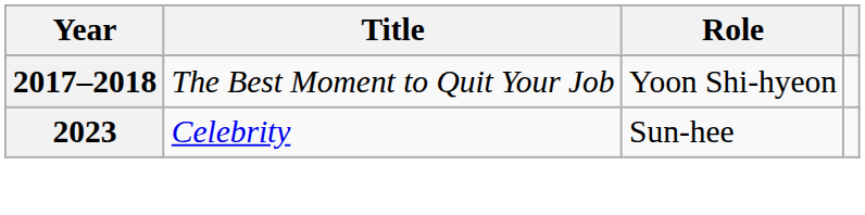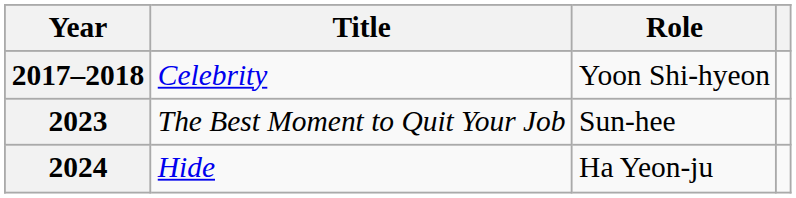2017–2018 | Title: The Best Moment to Quit Your Job -> Celebrity
2023 | Title: Celebrity -> The Best Moment to Quit Your Job
+ row: 2024 | Hide | Ha Yeon-ju
